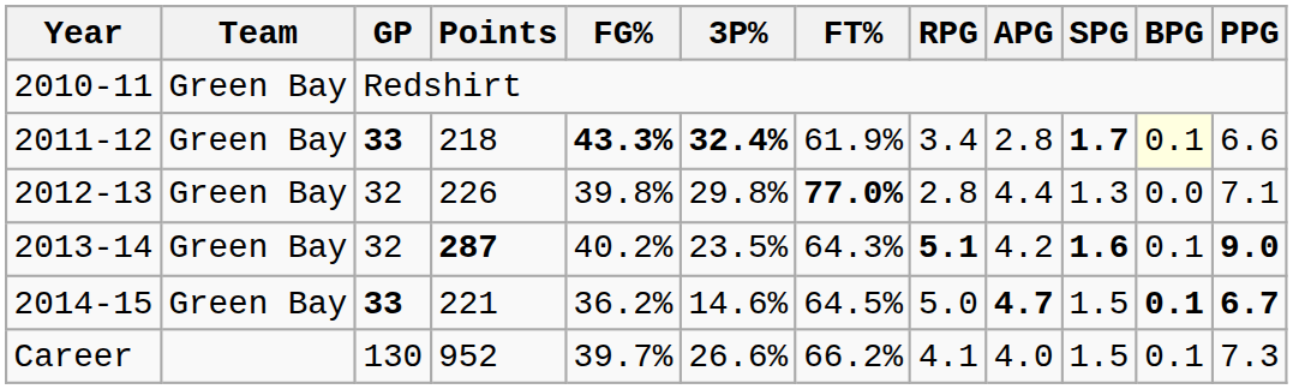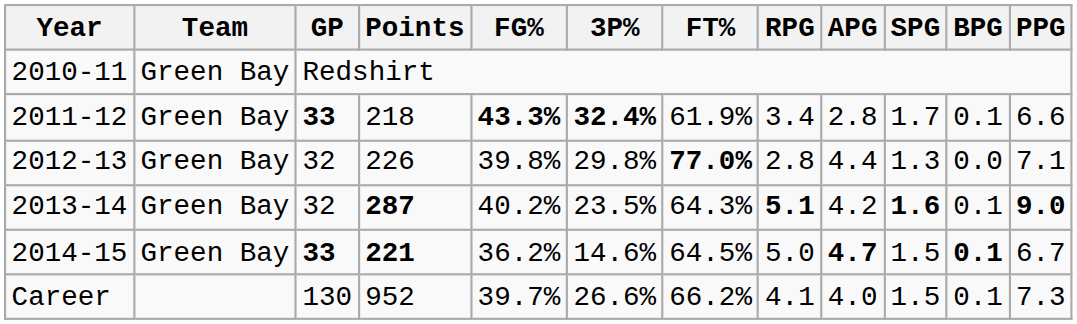2011-12 | SPG: bold -> normal
2011-12 | BPG: lightyellow background -> no background
2014-15 | Points: normal -> bold
2014-15 | PPG: bold -> normal
